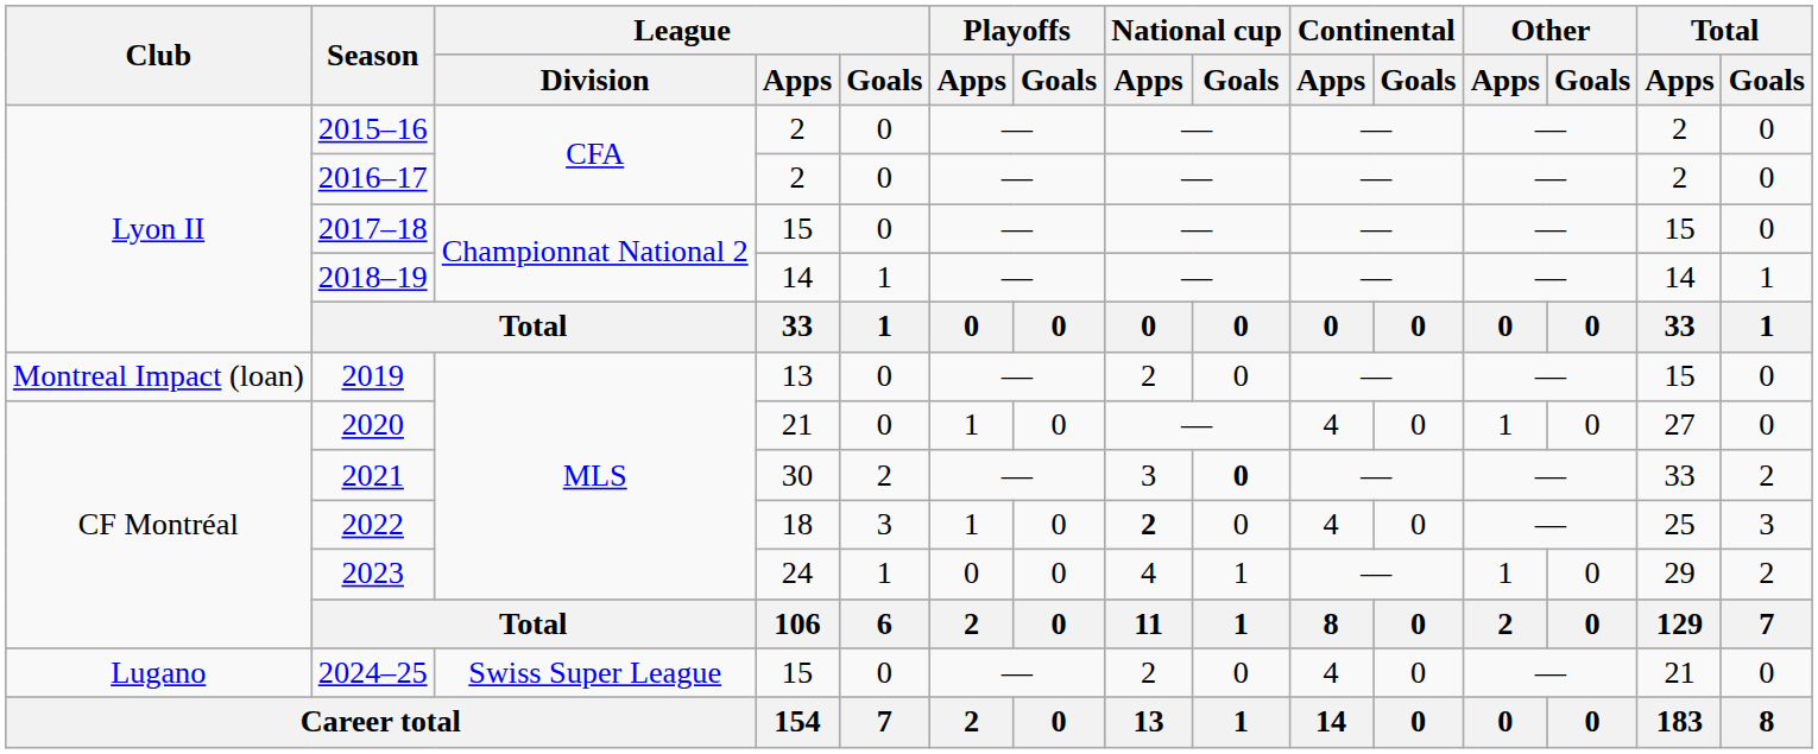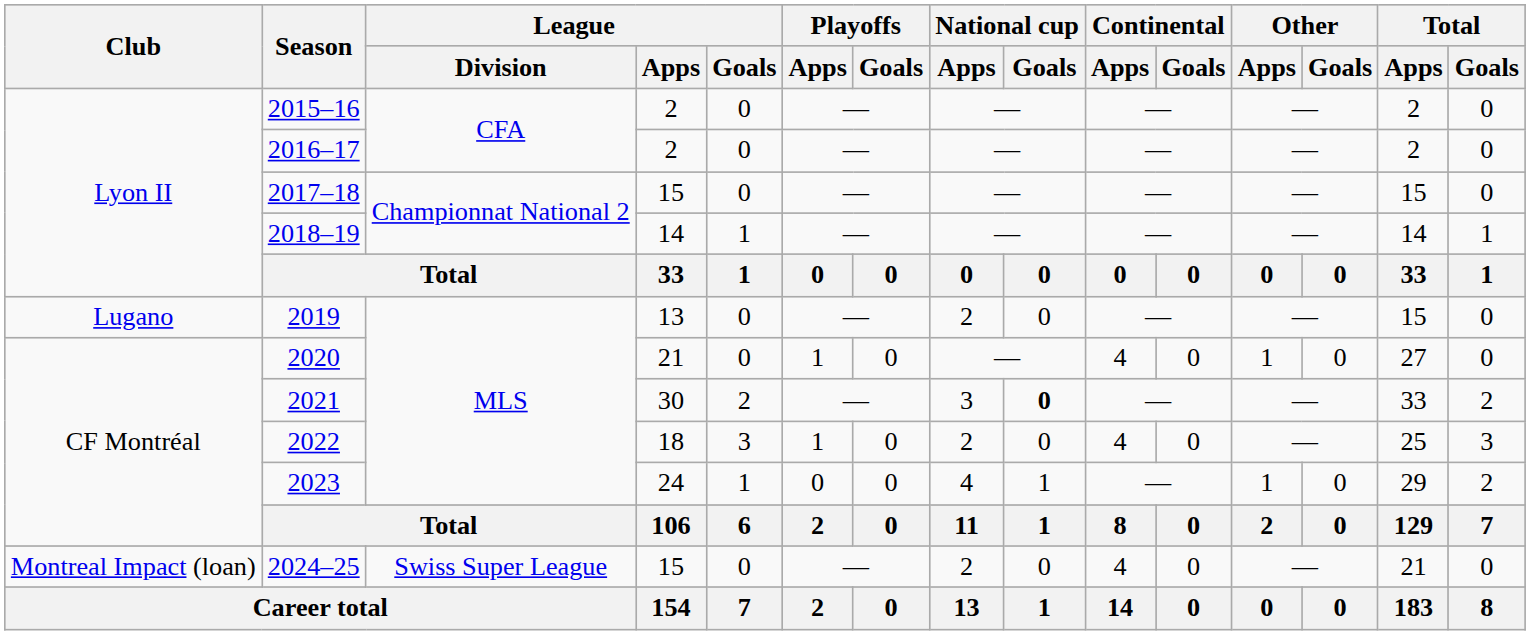2019 | Club: Montreal Impact (loan) -> Lugano
2022 | National cup / Apps: bold -> normal
2024–25 | Club: Lugano -> Montreal Impact (loan)
